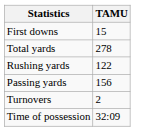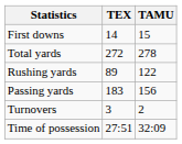+ column: TEX | 14 | 272 | 89 | 183 | 3 | 27:51
